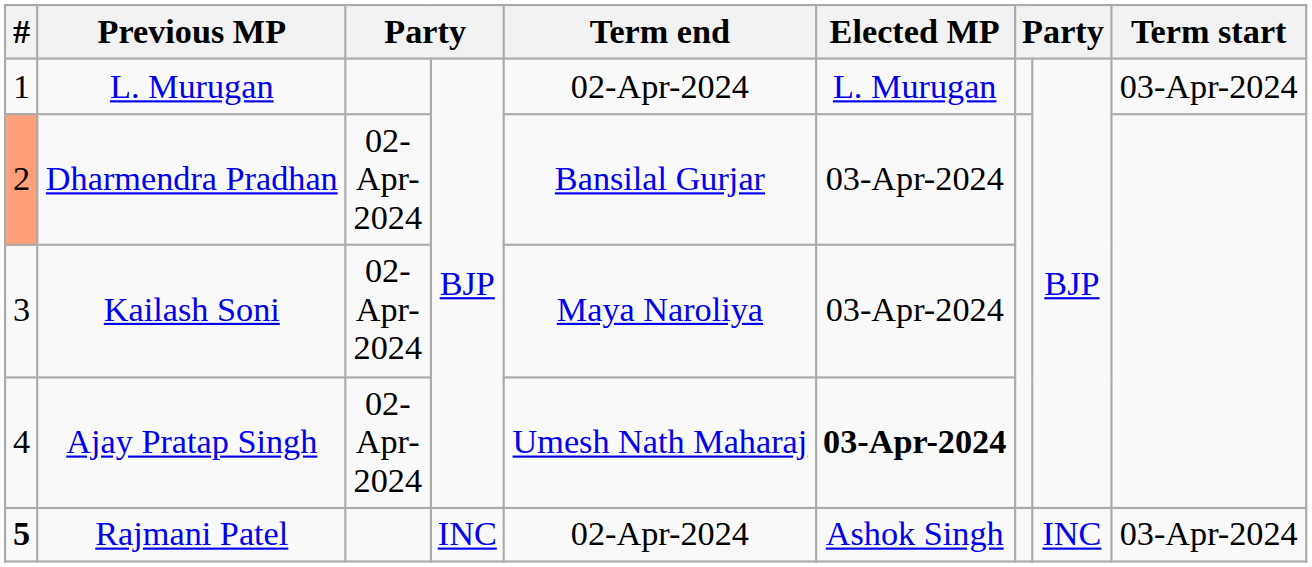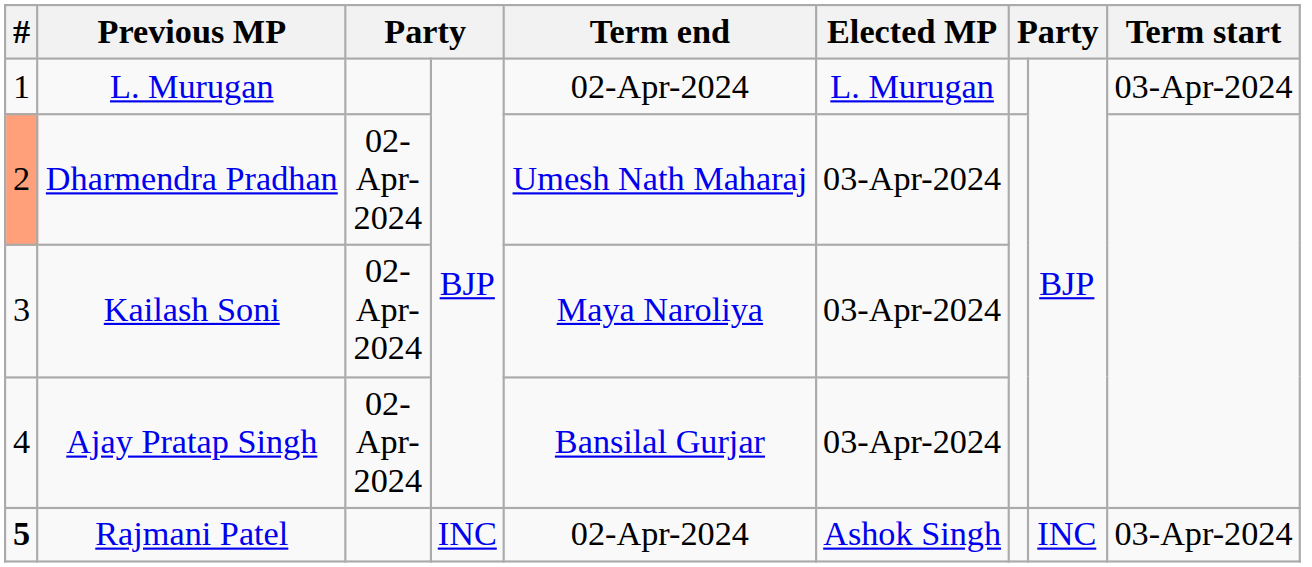Dharmendra Pradhan | Term end: Bansilal Gurjar -> Umesh Nath Maharaj
Ajay Pratap Singh | Term end: Umesh Nath Maharaj -> Bansilal Gurjar
Ajay Pratap Singh | Elected MP: bold -> normal
